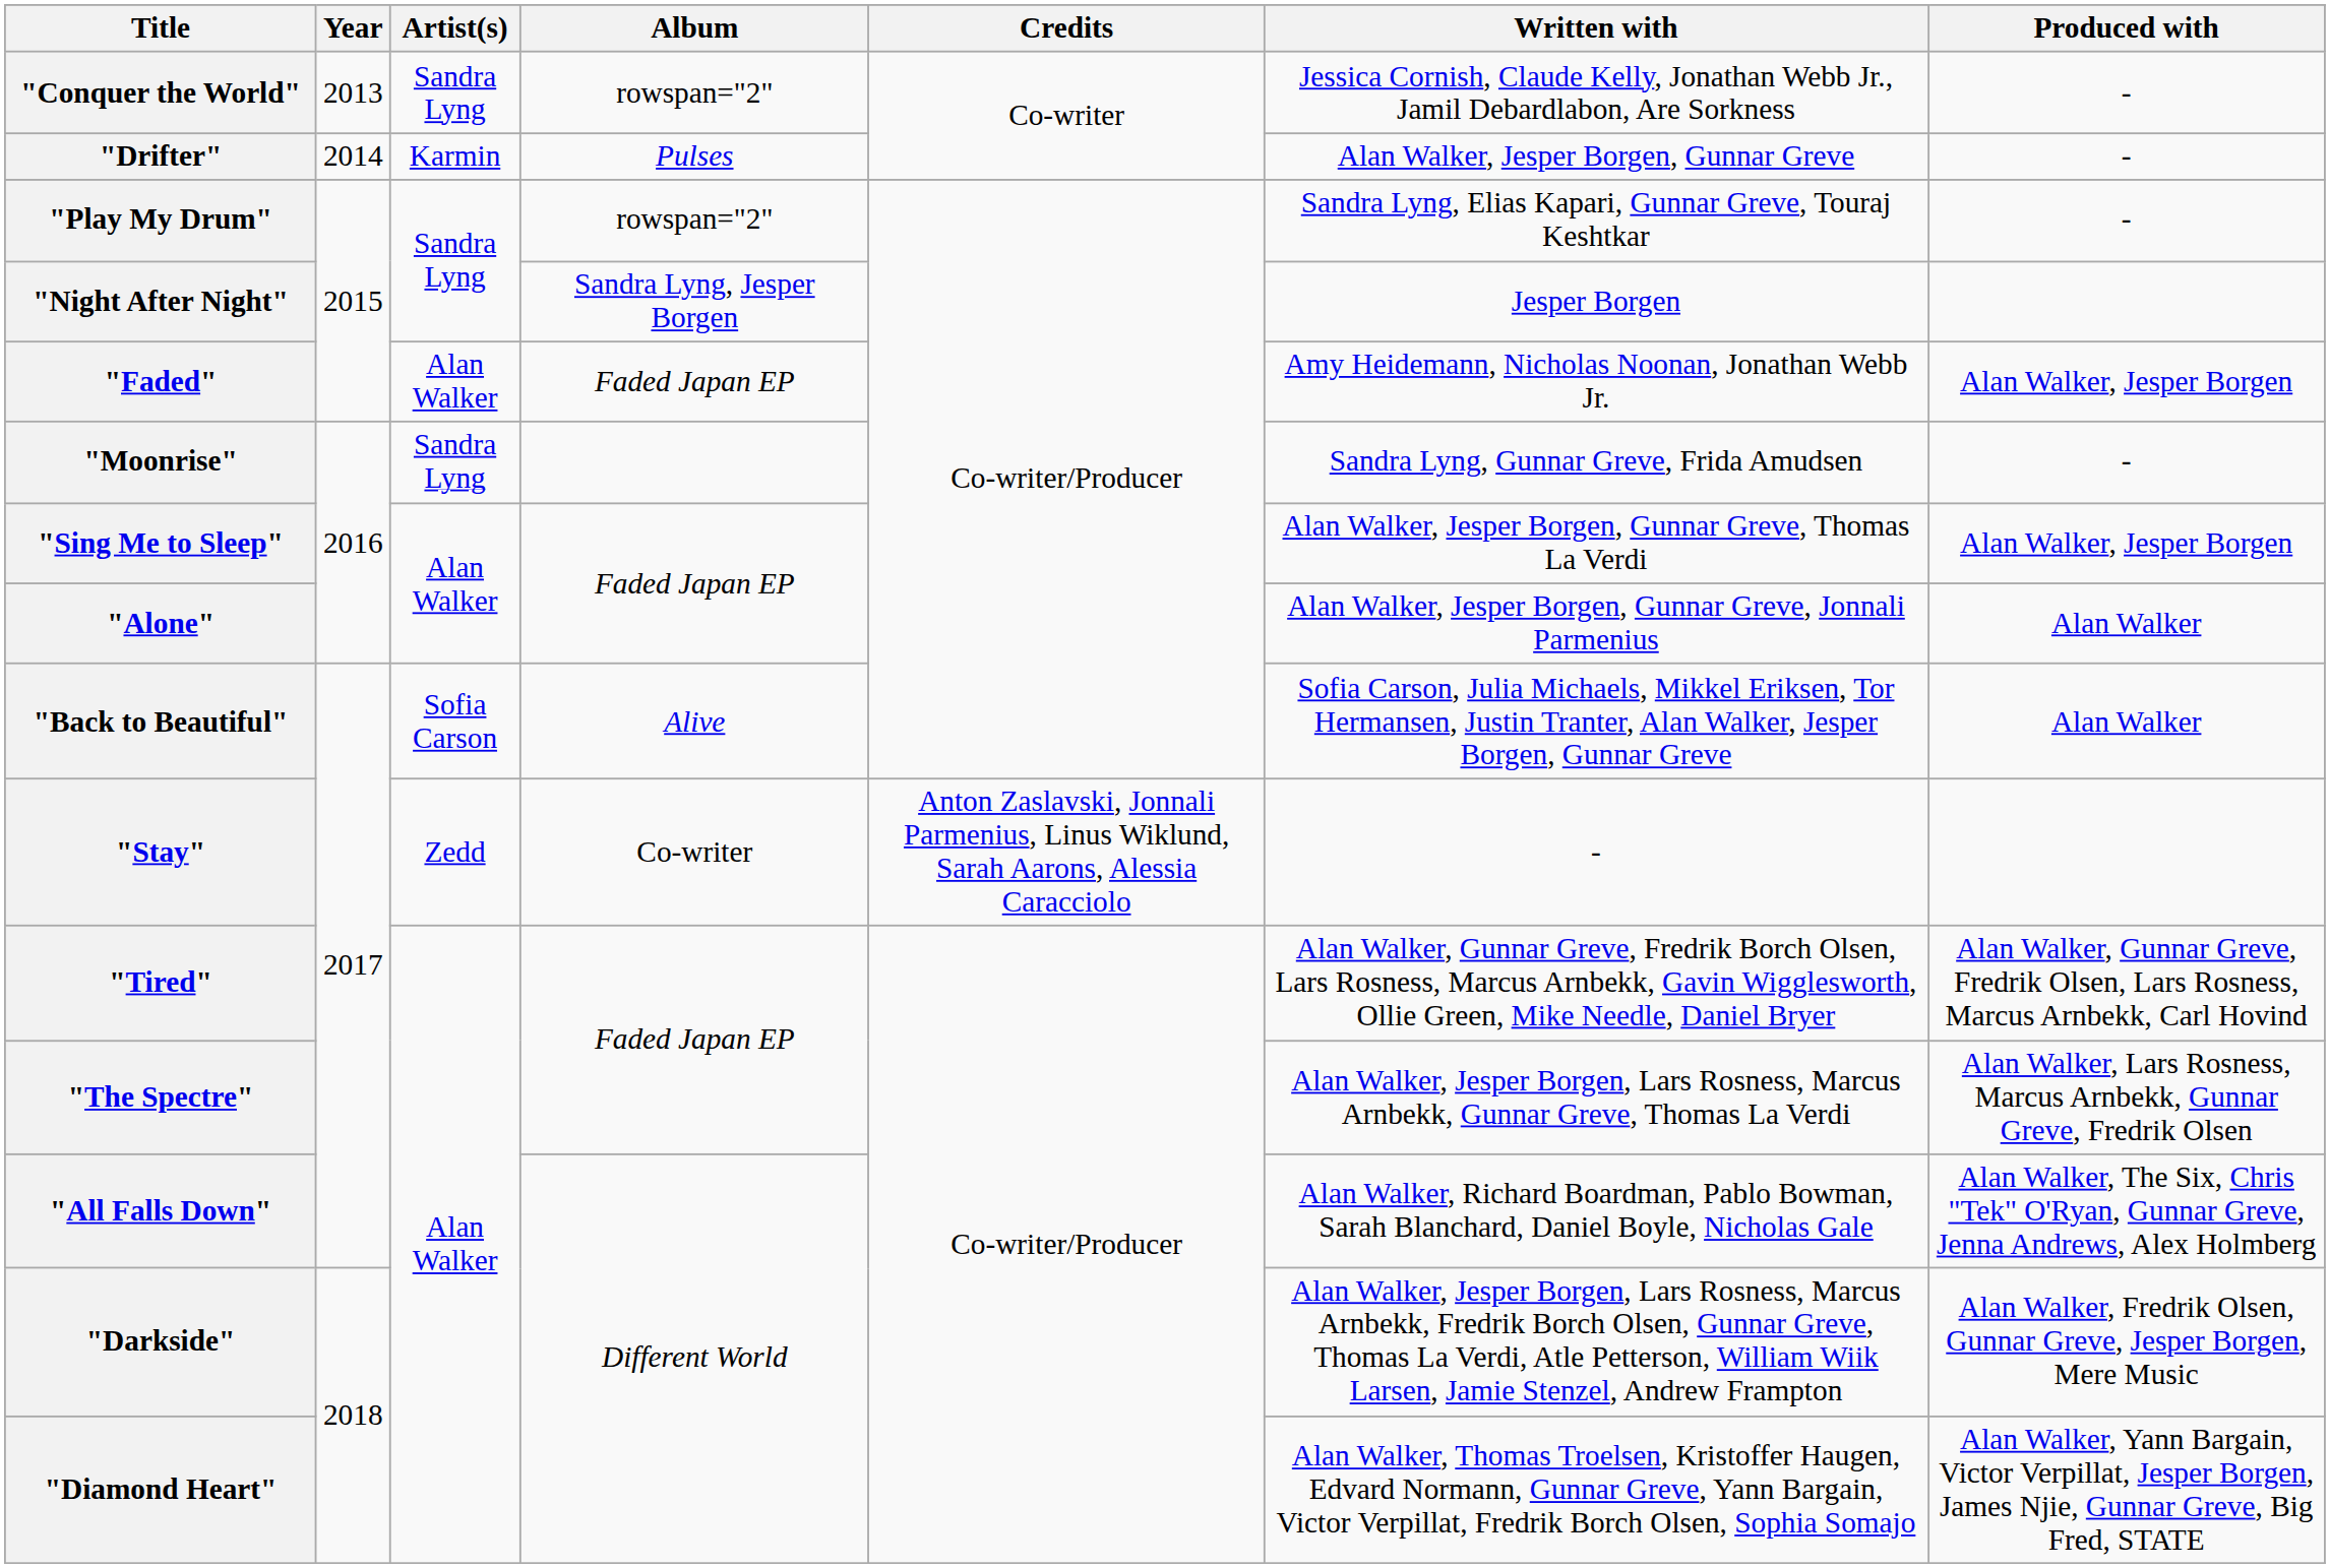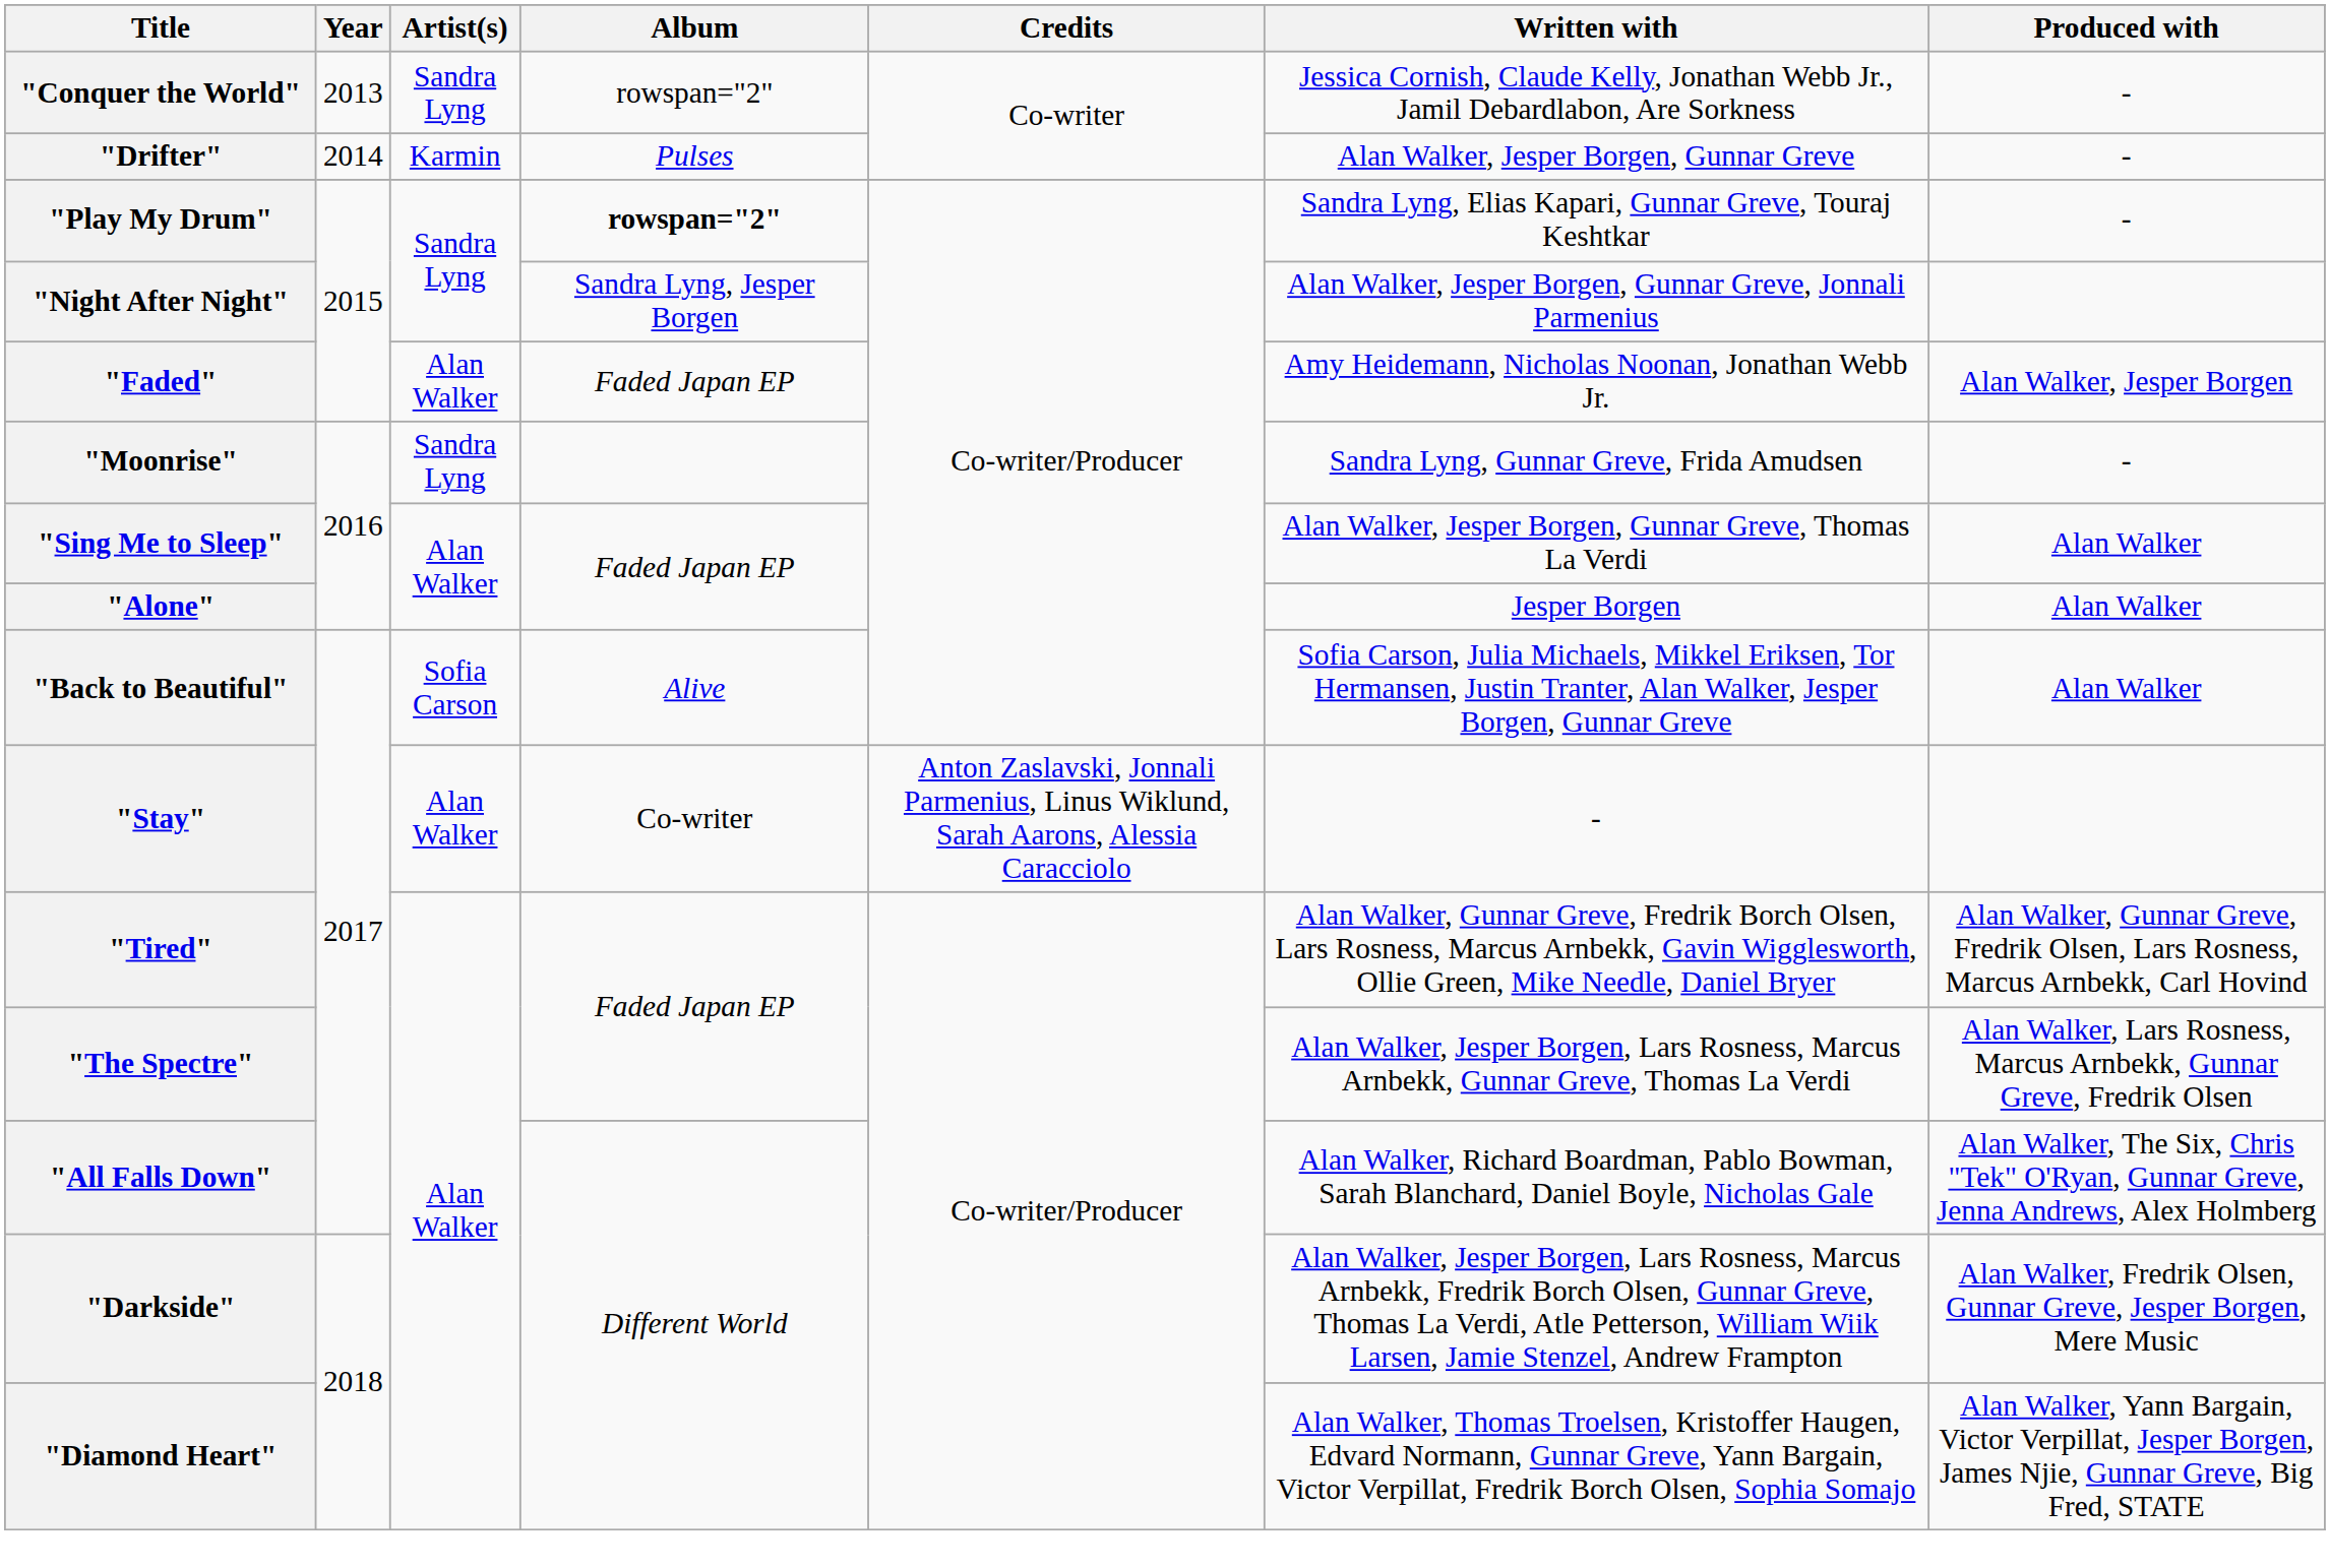"Play My Drum" | Album: normal -> bold
"Night After Night" | Written with: Jesper Borgen -> Alan Walker, Jesper Borgen, Gunnar Greve, Jonnali Parmenius
"Sing Me to Sleep" | Produced with: Alan Walker, Jesper Borgen -> Alan Walker
"Alone" | Written with: Alan Walker, Jesper Borgen, Gunnar Greve, Jonnali Parmenius -> Jesper Borgen
"Stay" | Artist(s): Zedd -> Alan Walker
